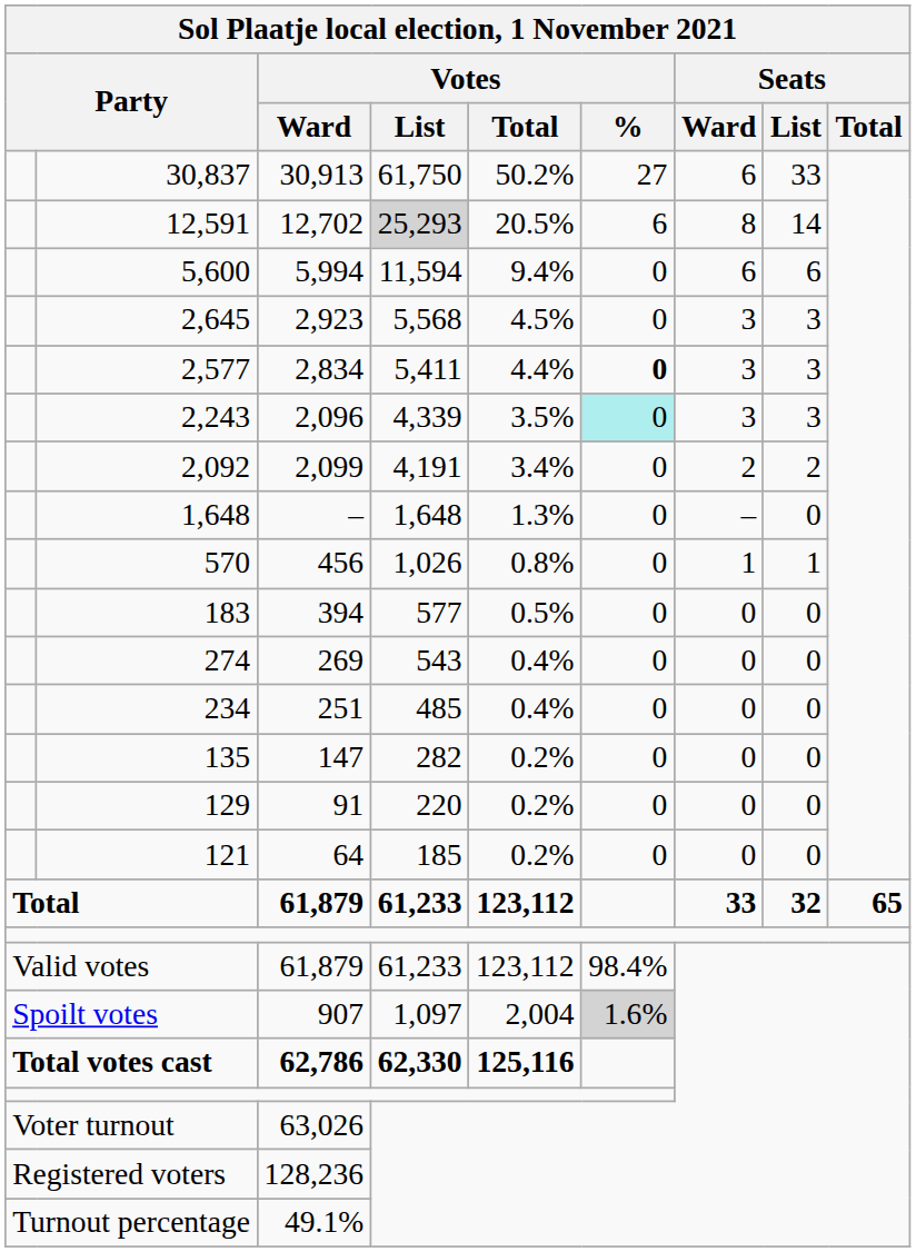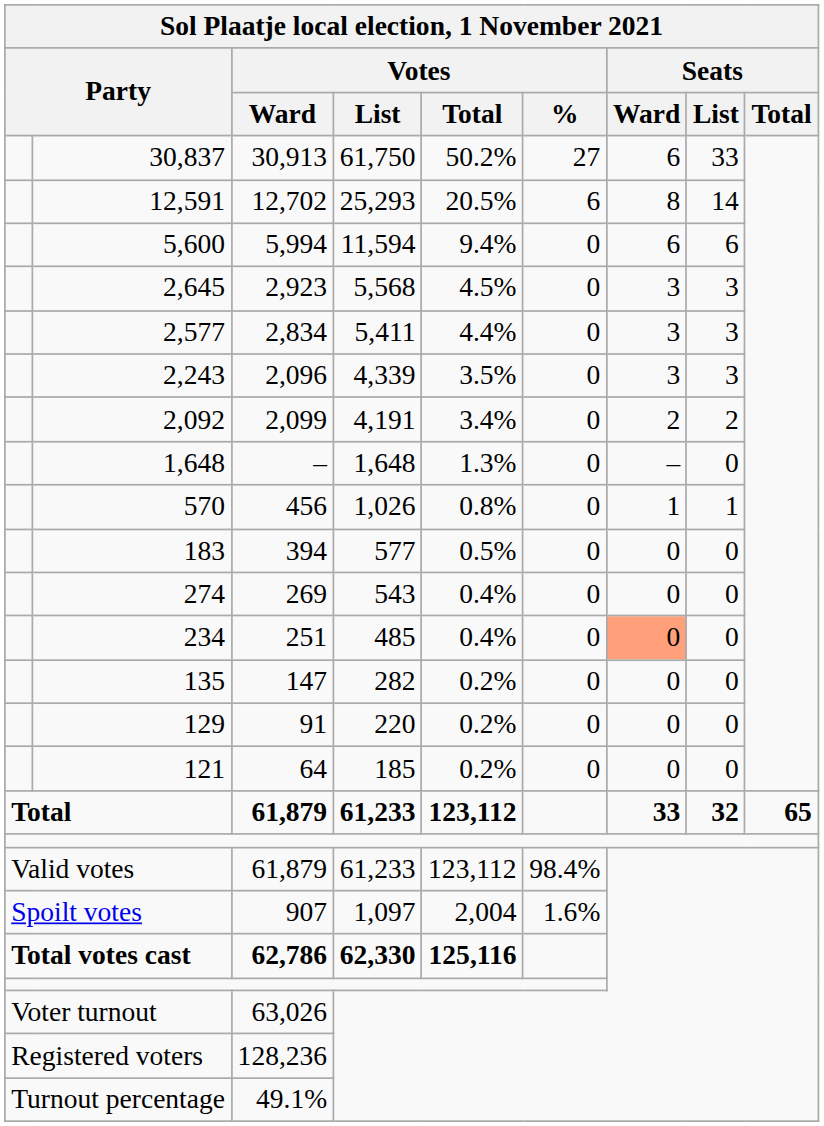12,591 | Votes / List: lightgrey background -> no background
2,577 | Votes / %: bold -> normal
2,243 | Votes / %: paleturquoise background -> no background
234 | Seats / Ward: no background -> lightsalmon background
Spoilt votes | Votes / %: lightgrey background -> no background
